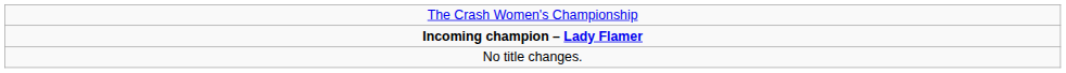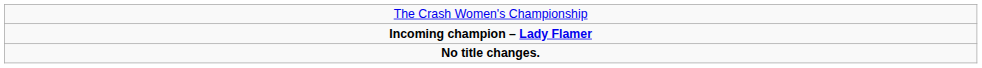row 3 | column 1: normal -> bold
